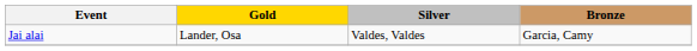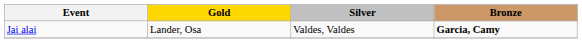Jai alai | Bronze: normal -> bold
